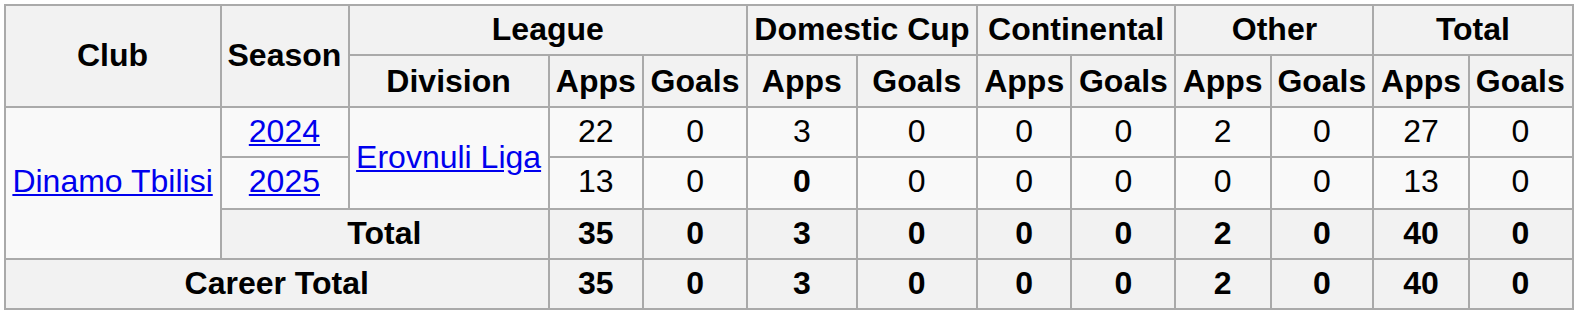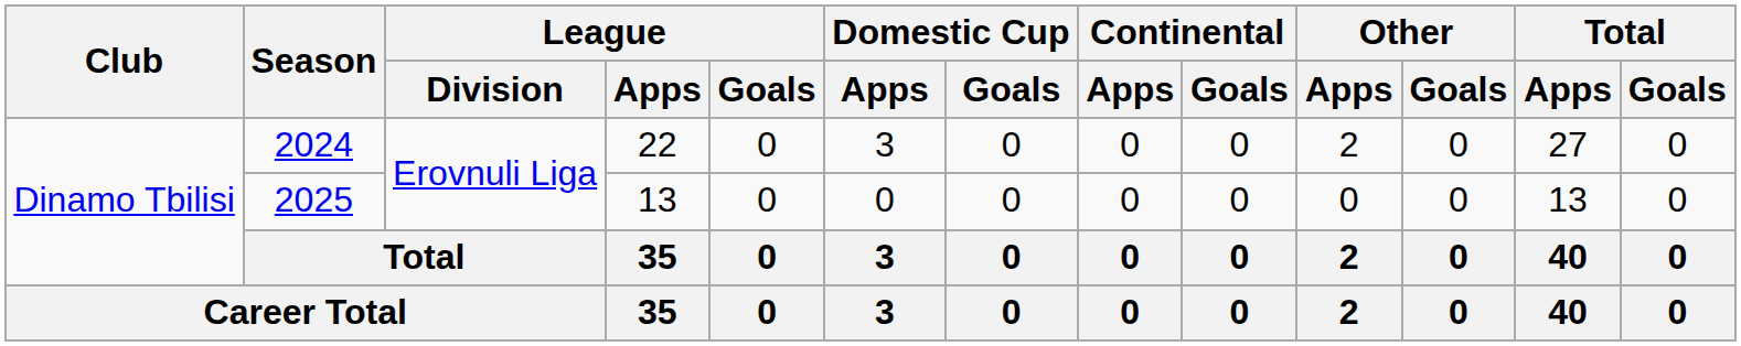2025 | Domestic Cup / Apps: bold -> normal
